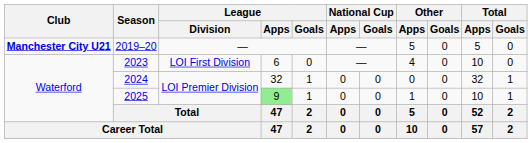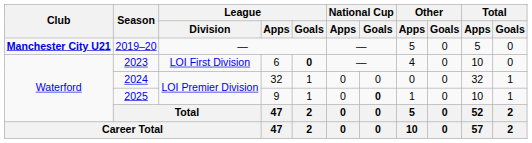2023 | League / Goals: normal -> bold
2025 | League / Apps: lightgreen background -> no background
2025 | National Cup / Goals: normal -> bold
